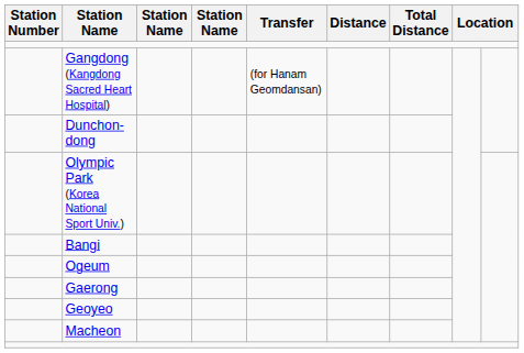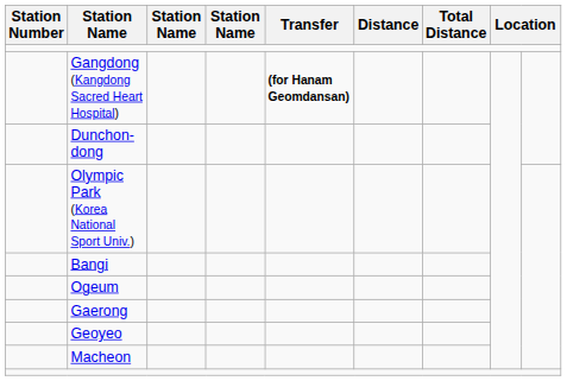Gangdong (Kangdong Sacred Heart Hospital) | Transfer: normal -> bold
